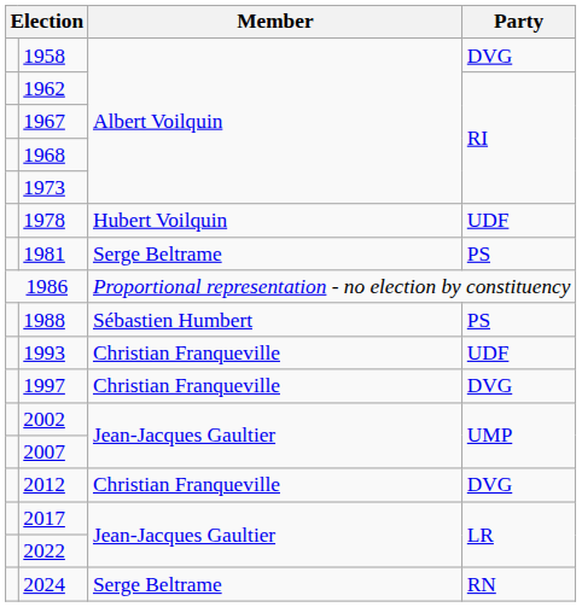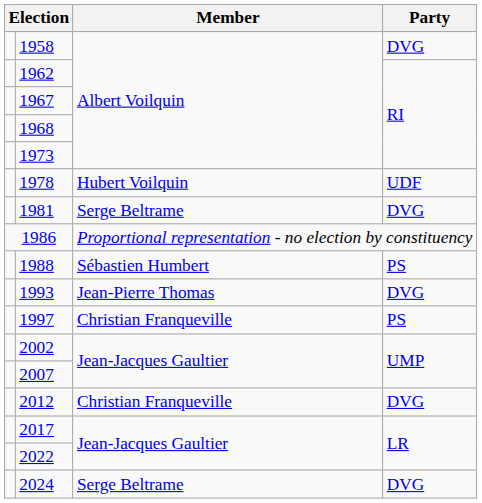1981 | Party: PS -> DVG
1993 | Member: Christian Franqueville -> Jean-Pierre Thomas
1993 | Party: UDF -> DVG
1997 | Party: DVG -> PS
2024 | Party: RN -> DVG
